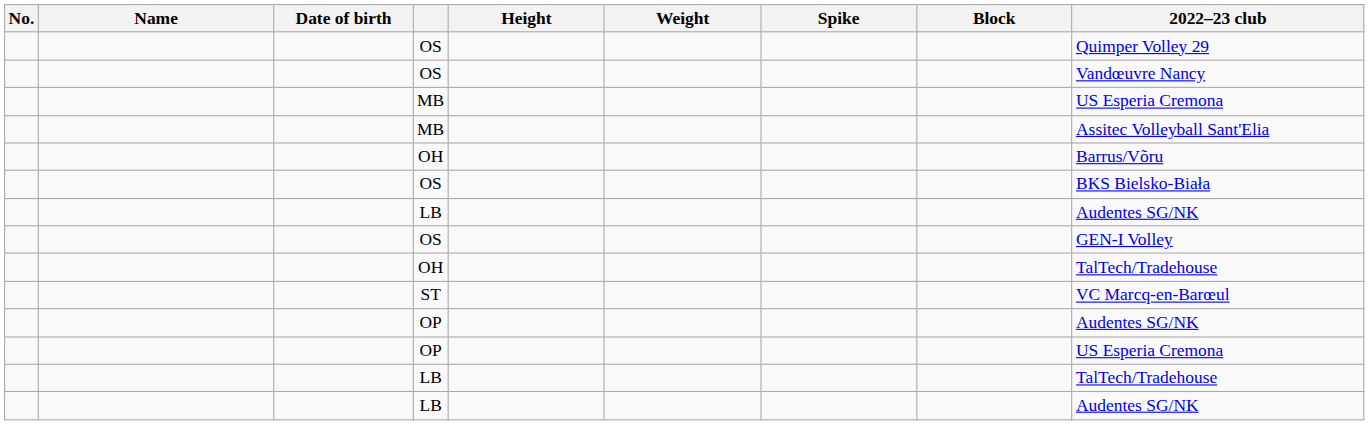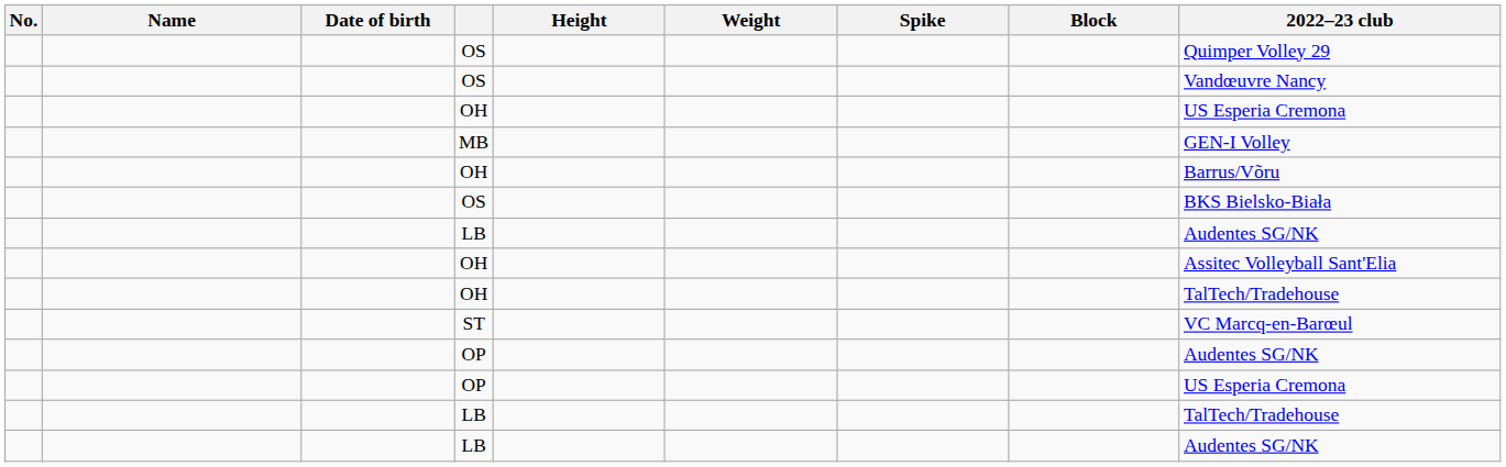row 4 | column 4: MB -> OH
row 5 | 2022–23 club: Assitec Volleyball Sant'Elia -> GEN-I Volley
row 9 | column 4: OS -> OH
row 9 | 2022–23 club: GEN-I Volley -> Assitec Volleyball Sant'Elia
